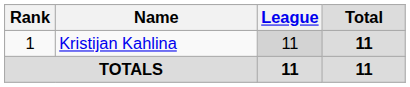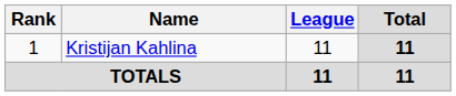Kristijan Kahlina / 11 | League: lightgrey background -> no background
